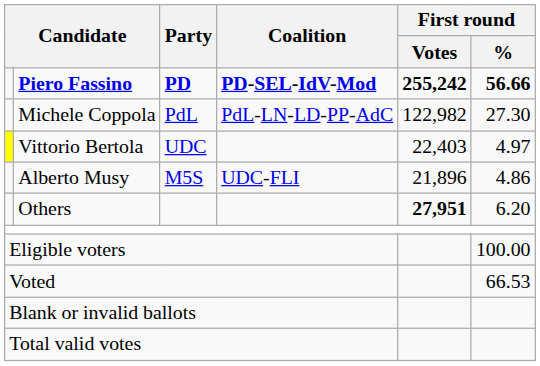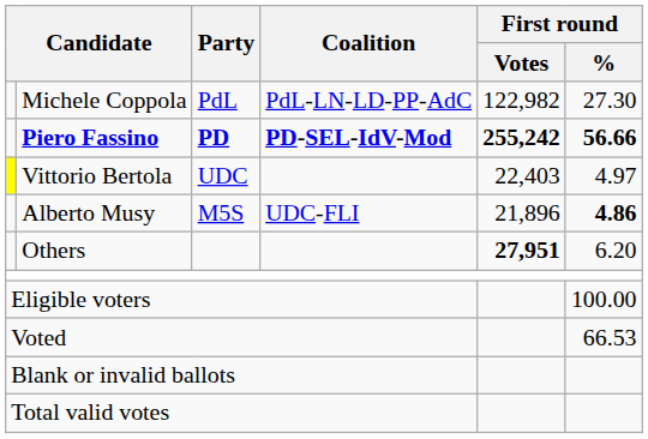rows swapped: Piero Fassino <-> Michele Coppola
Alberto Musy | First round / %: normal -> bold
